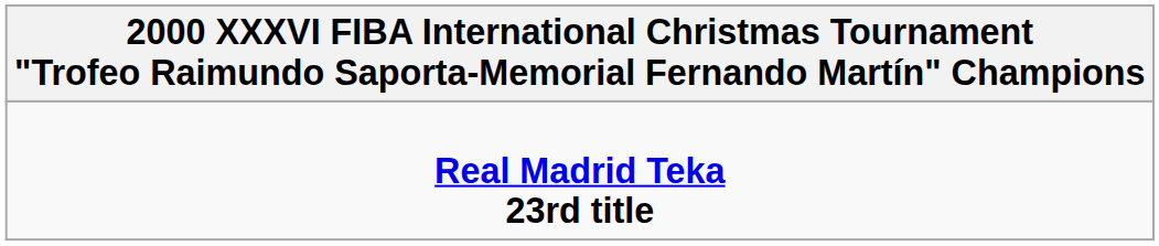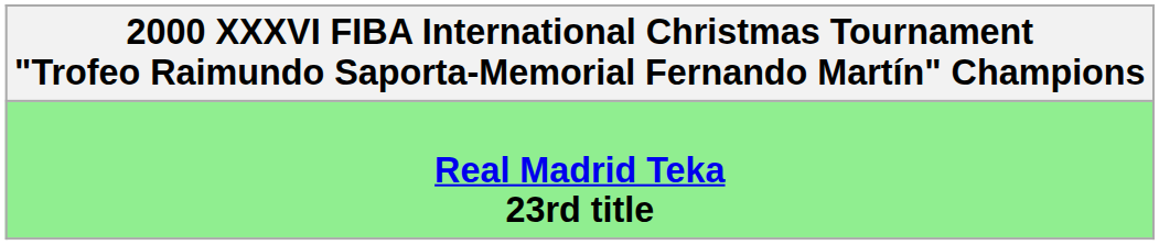row 2 | column 1: no background -> lightgreen background
